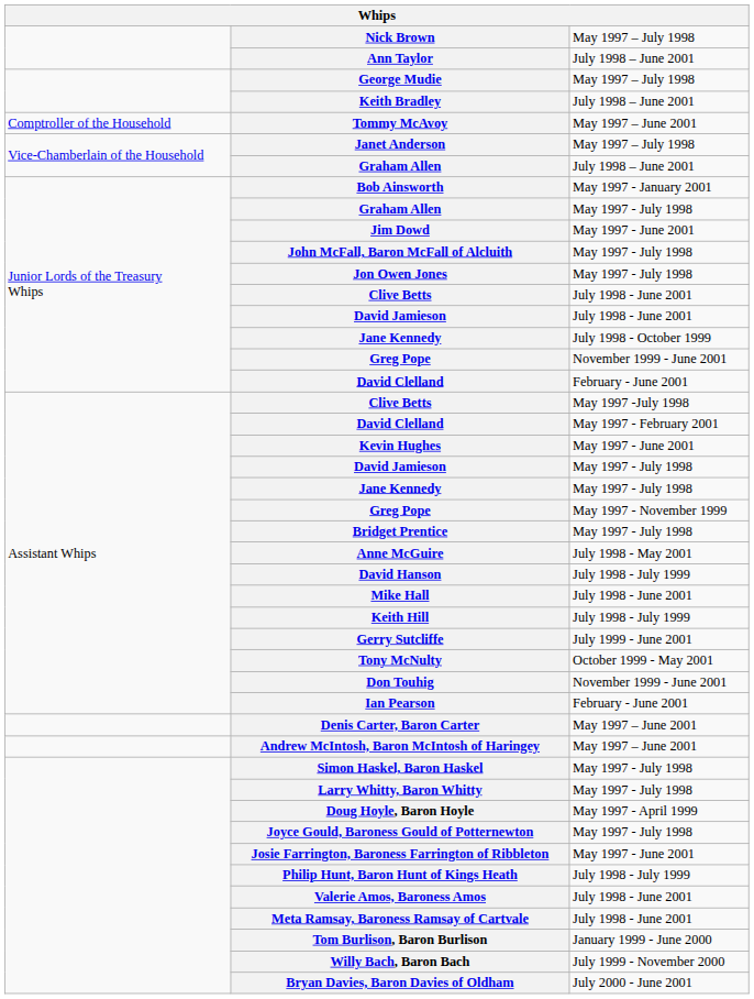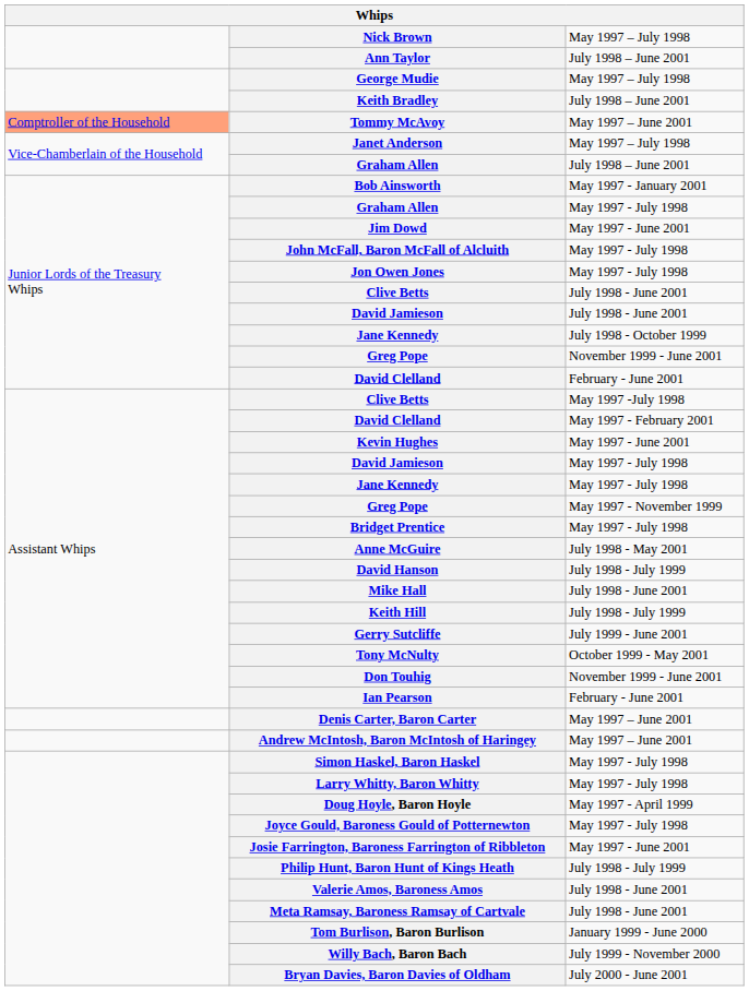Tommy McAvoy | column 1: no background -> lightsalmon background
